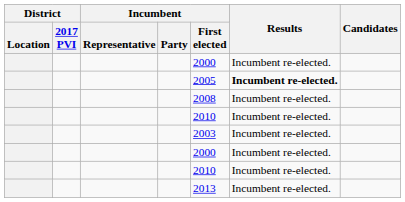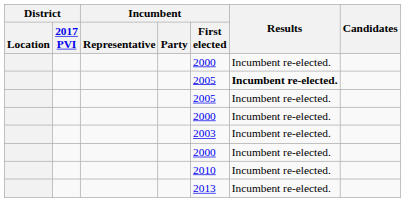row 5 | Incumbent / First elected: 2008 -> 2005
row 6 | Incumbent / First elected: 2010 -> 2000
